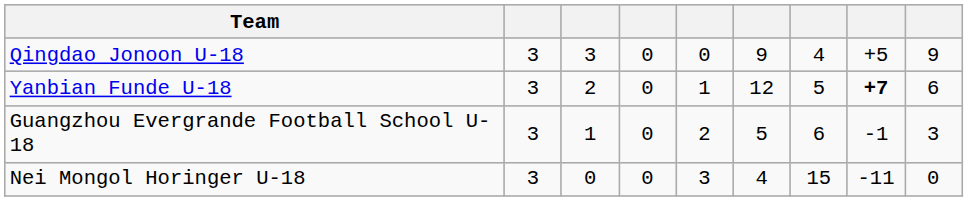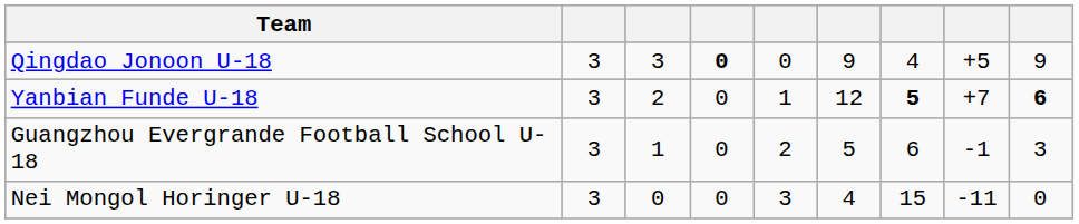Qingdao Jonoon U-18 | column 4: normal -> bold
Yanbian Funde U-18 | column 7: normal -> bold
Yanbian Funde U-18 | column 8: bold -> normal
Yanbian Funde U-18 | column 9: normal -> bold
